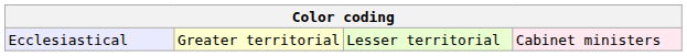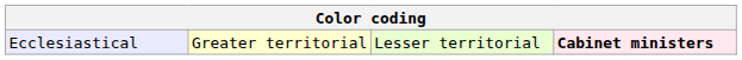Ecclesiastical | column 4: normal -> bold
